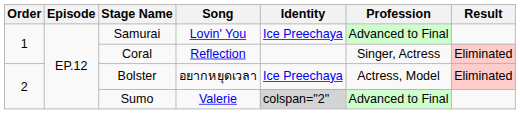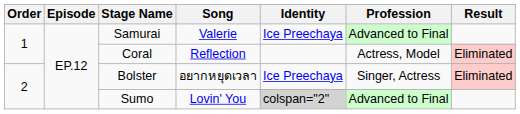Samurai | Song: Lovin' You -> Valerie
Coral | Profession: Singer, Actress -> Actress, Model
Bolster | Profession: Actress, Model -> Singer, Actress
Sumo | Song: Valerie -> Lovin' You
